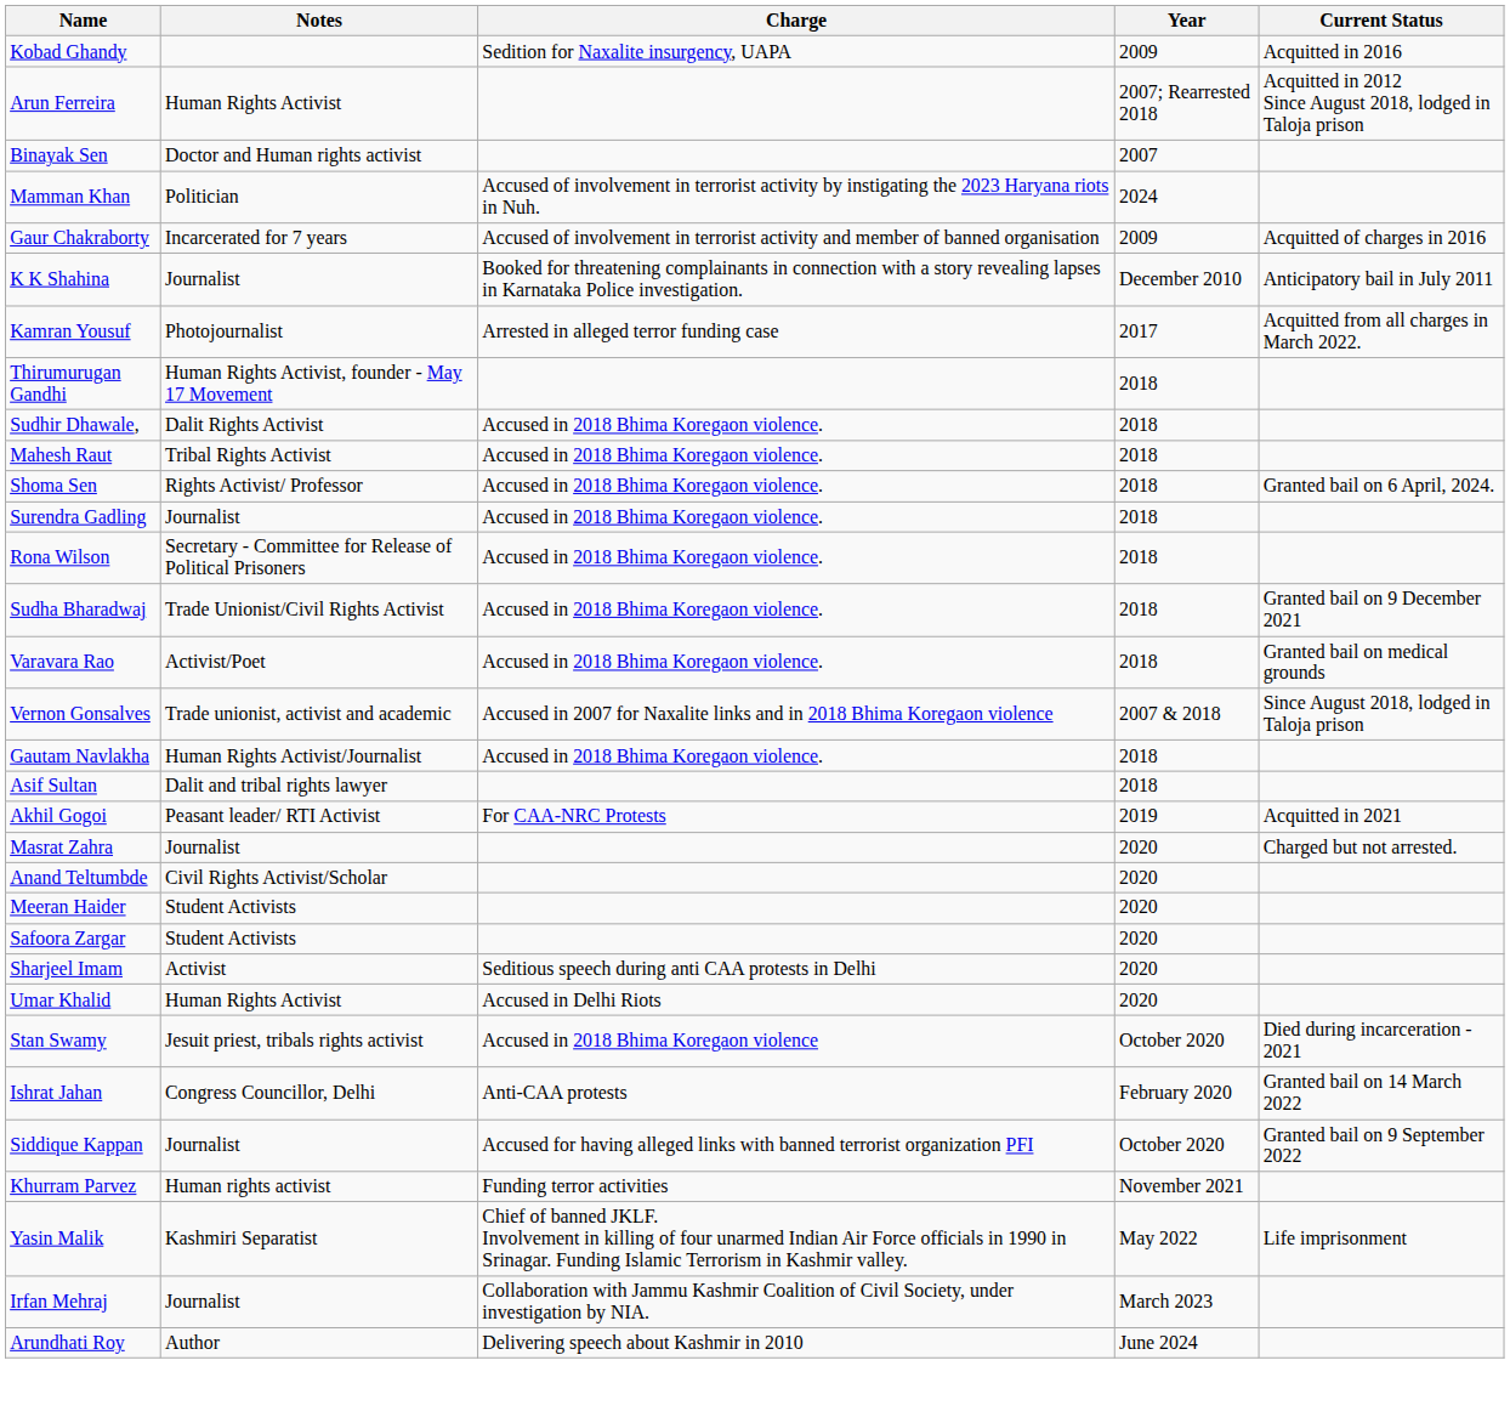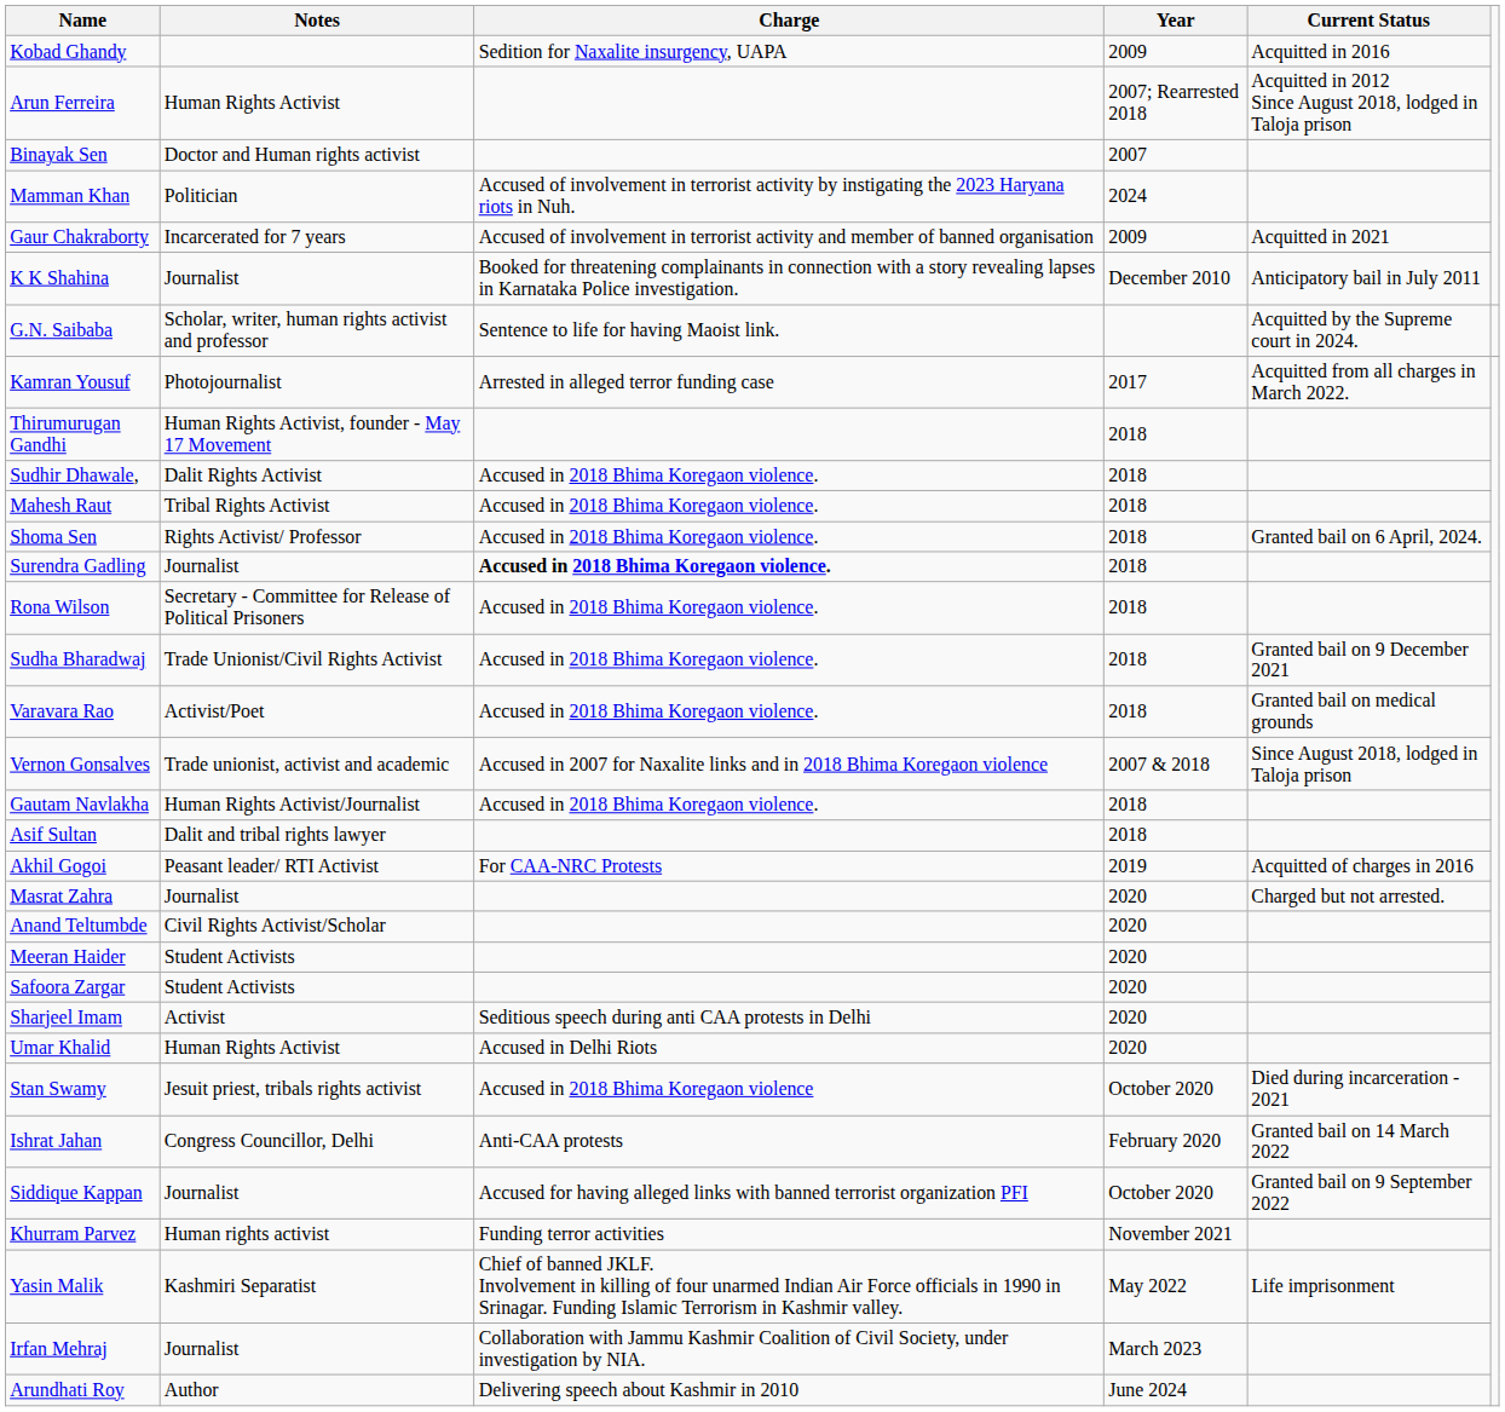Gaur Chakraborty | Current Status: Acquitted of charges in 2016 -> Acquitted in 2021
+ row: G.N. Saibaba | Scholar, writer, human rights activist and professor | Sentence to life for having Maoist link. | Acquitted by the Supreme court in 2024.
Surendra Gadling | Charge: normal -> bold
Akhil Gogoi | Current Status: Acquitted in 2021 -> Acquitted of charges in 2016
